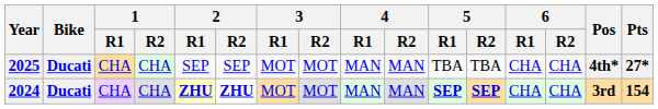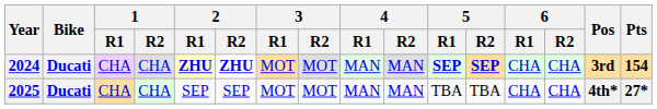rows swapped: 2024 <-> 2025
